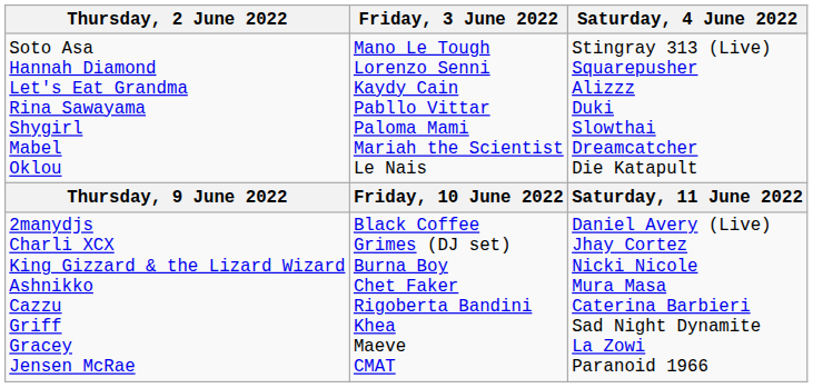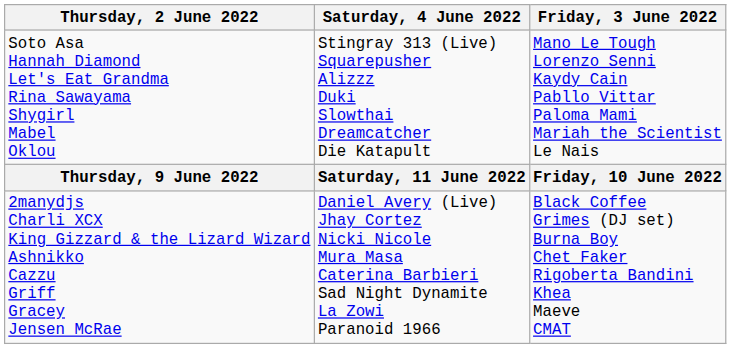columns swapped: Friday, 3 June 2022 <-> Saturday, 4 June 2022
